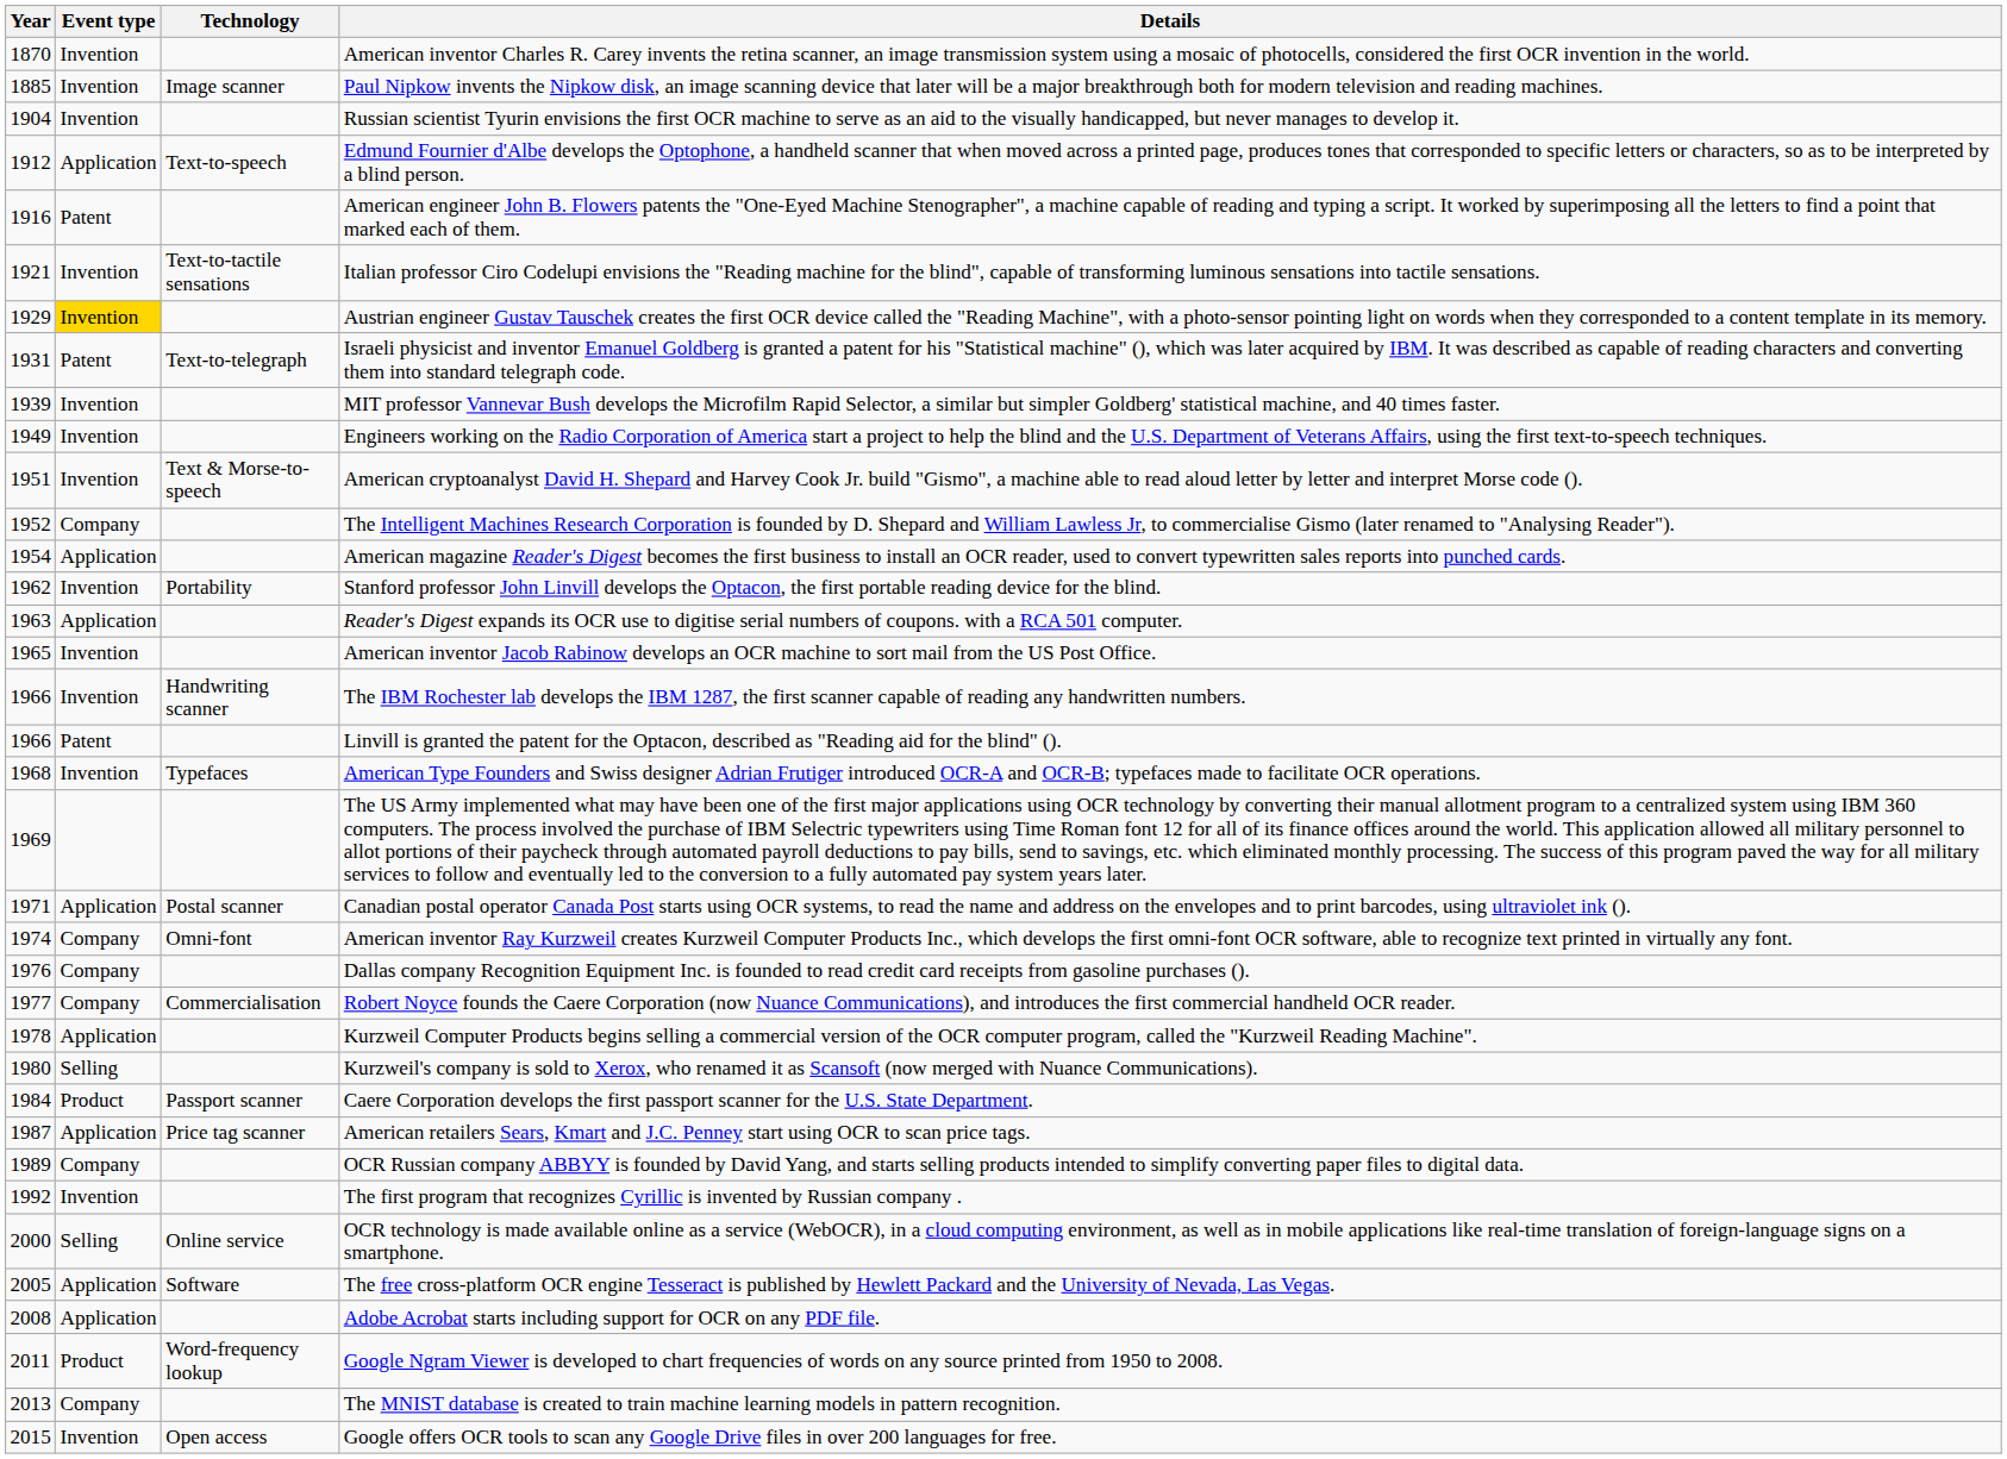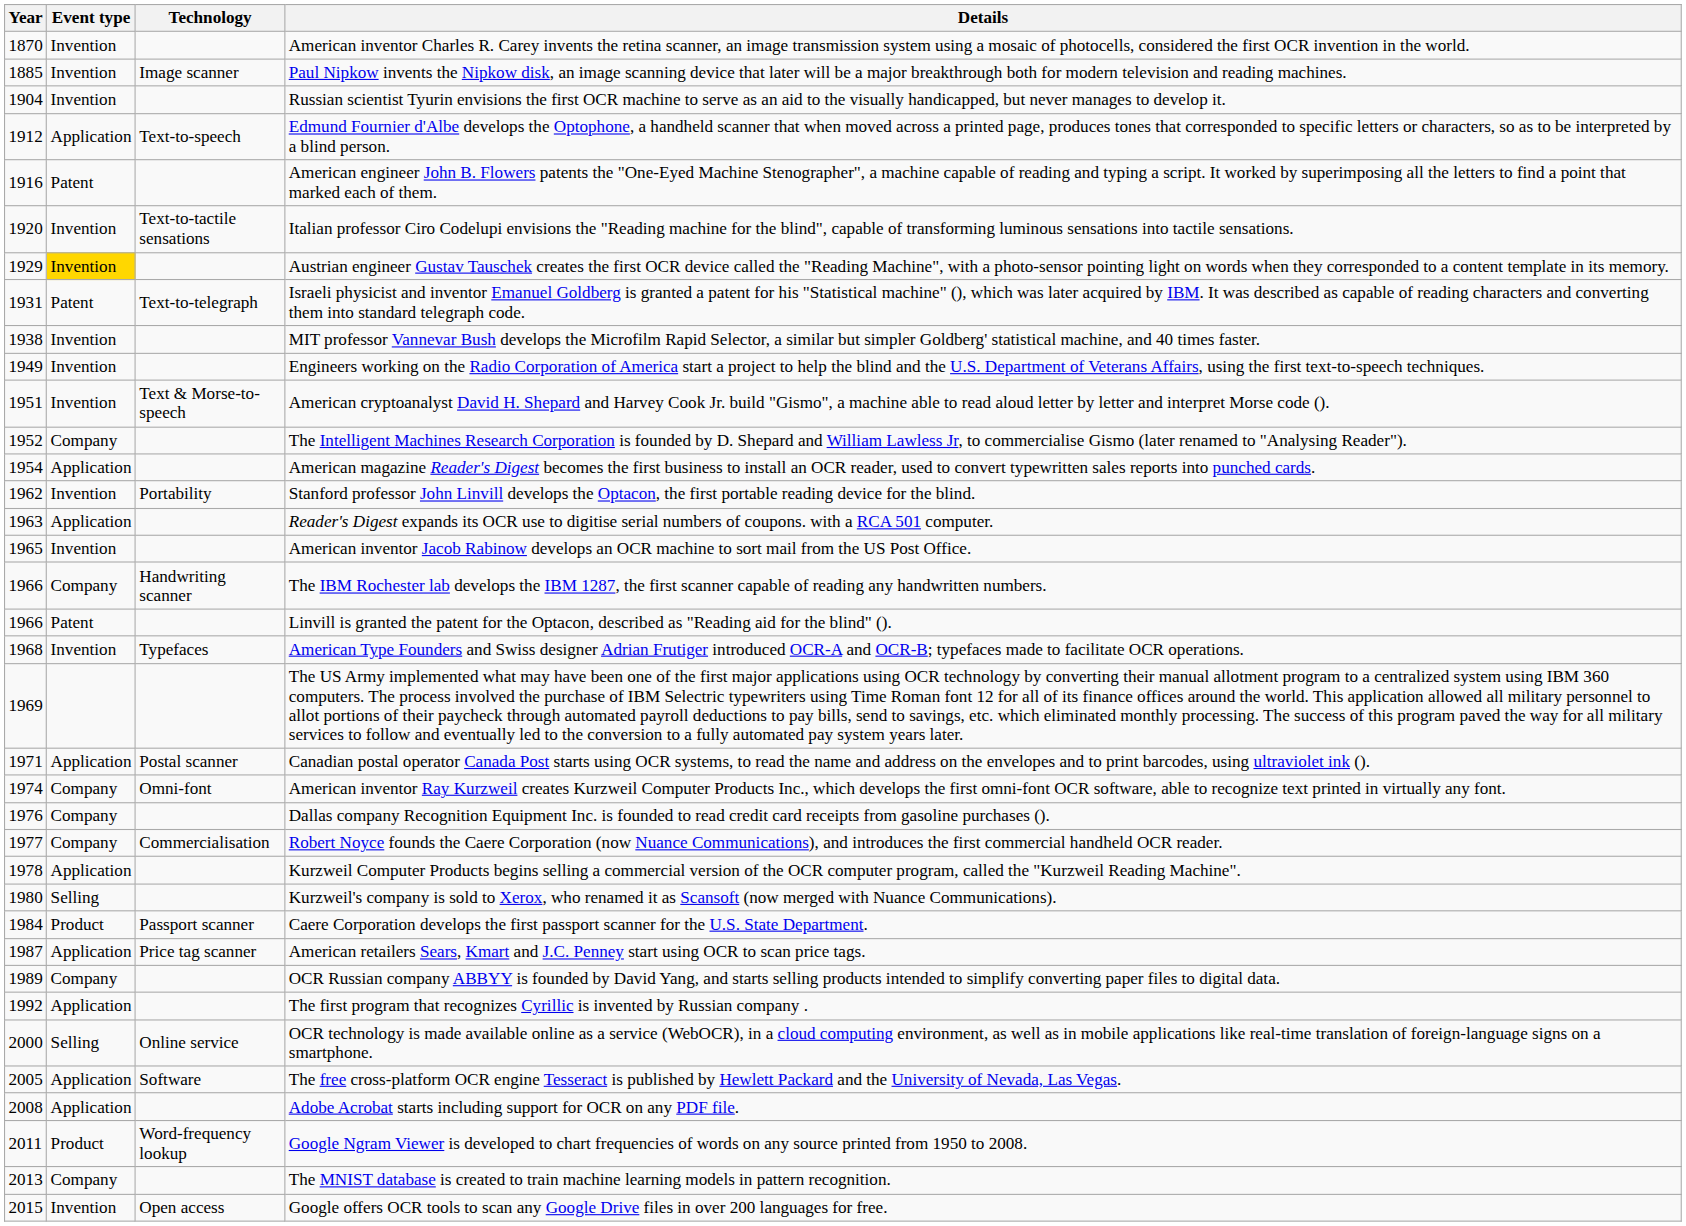row 7 | Year: 1921 -> 1920
row 10 | Year: 1939 -> 1938
row 18 | Event type: Invention -> Company
row 31 | Event type: Invention -> Application
